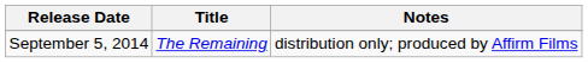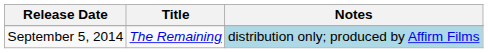September 5, 2014 | Notes: no background -> lightblue background
